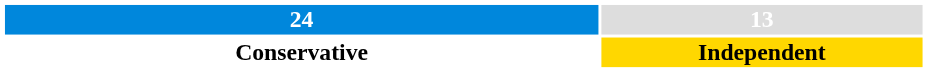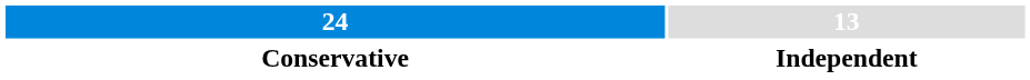Conservative | 13: gold background -> no background
